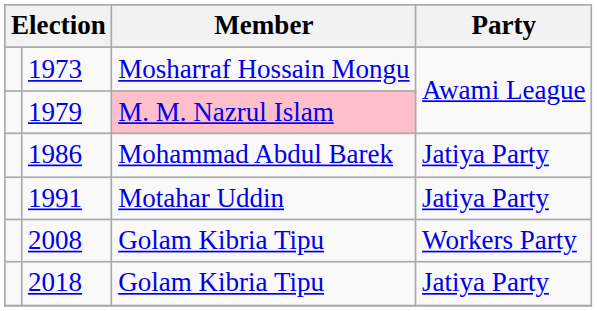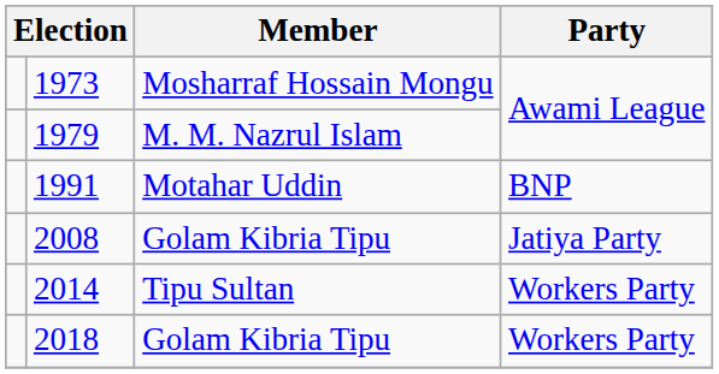1979 | Member: pink background -> no background
- row: 1986 | Mohammad Abdul Barek | Jatiya Party
1991 | Party: Jatiya Party -> BNP
2008 | Party: Workers Party -> Jatiya Party
+ row: 2014 | Tipu Sultan | Workers Party
2018 | Party: Jatiya Party -> Workers Party
